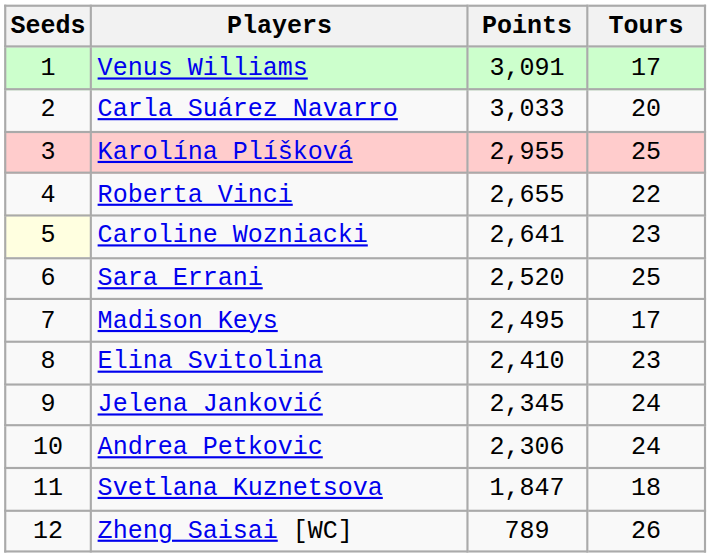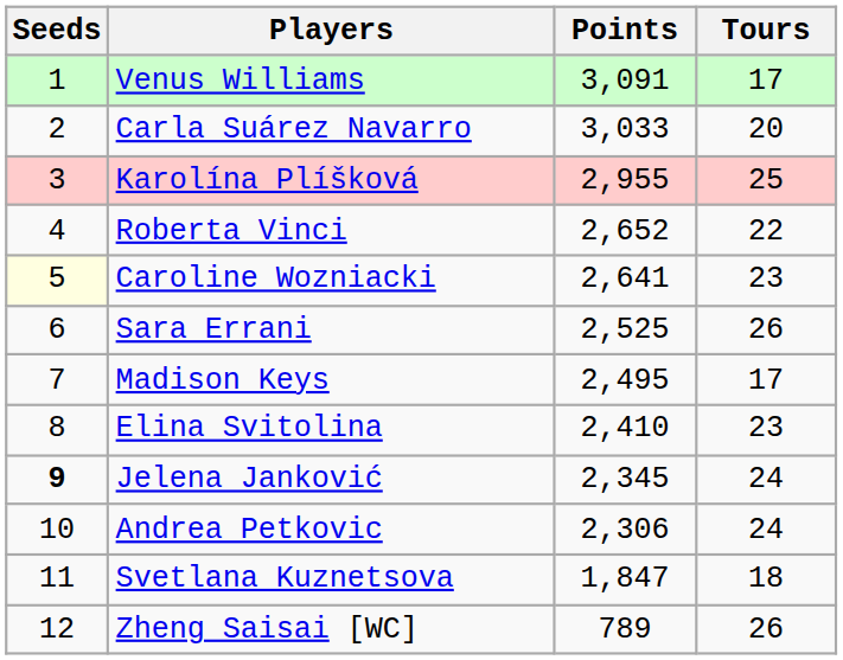Roberta Vinci | Points: 2,655 -> 2,652
Sara Errani | Points: 2,520 -> 2,525
Sara Errani | Tours: 25 -> 26
Jelena Janković | Seeds: normal -> bold
